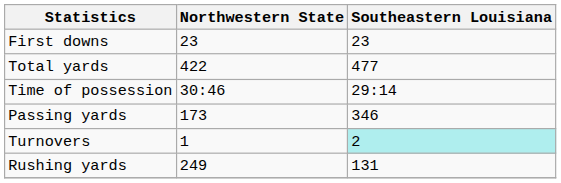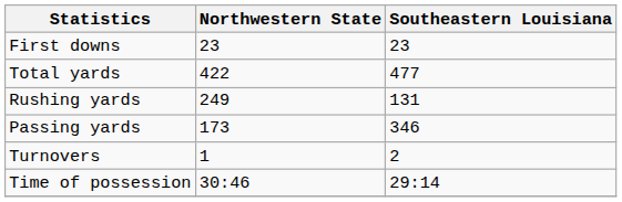rows swapped: Rushing yards <-> Time of possession
Turnovers | Southeastern Louisiana: paleturquoise background -> no background
